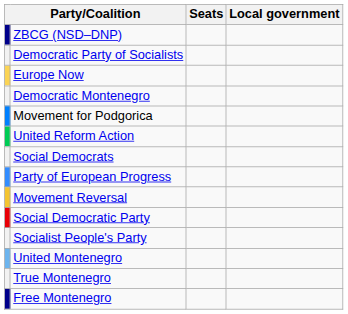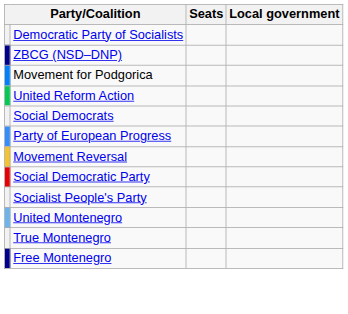rows swapped: Democratic Party of Socialists <-> ZBCG (NSD–DNP)
- row: Europe Now
- row: Democratic Montenegro
